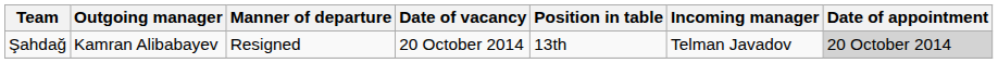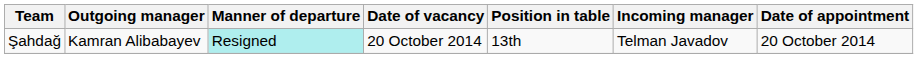Şahdağ | Manner of departure: no background -> paleturquoise background
Şahdağ | Date of appointment: lightgrey background -> no background
